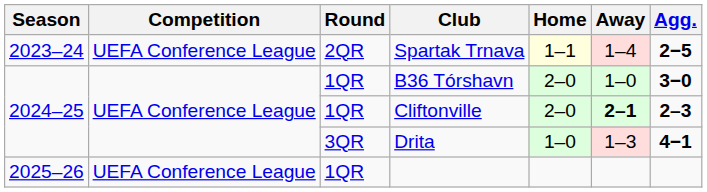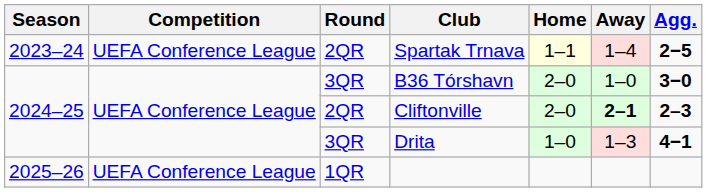B36 Tórshavn | Round: 1QR -> 3QR
Cliftonville | Round: 1QR -> 2QR
